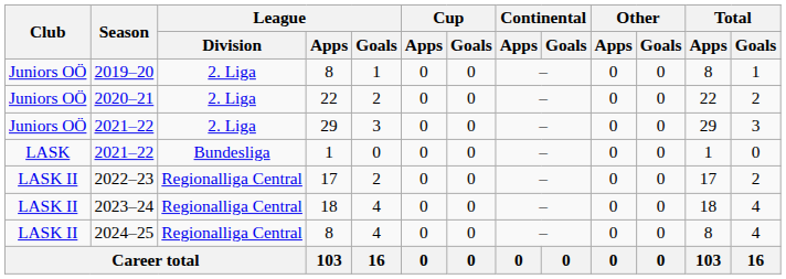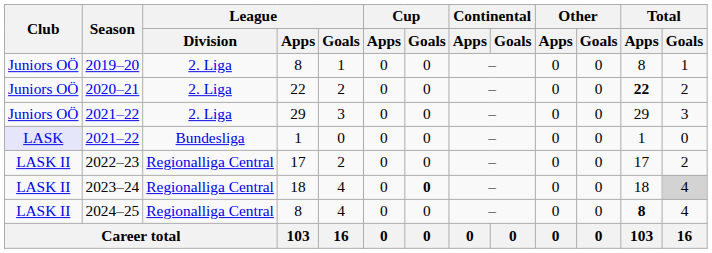2020–21 | Total / Apps: normal -> bold
2021–22 / 1 | Club: no background -> lavender background
2023–24 | Cup / Goals: normal -> bold
2023–24 | Total / Goals: no background -> lightgrey background
2024–25 | Total / Apps: normal -> bold
